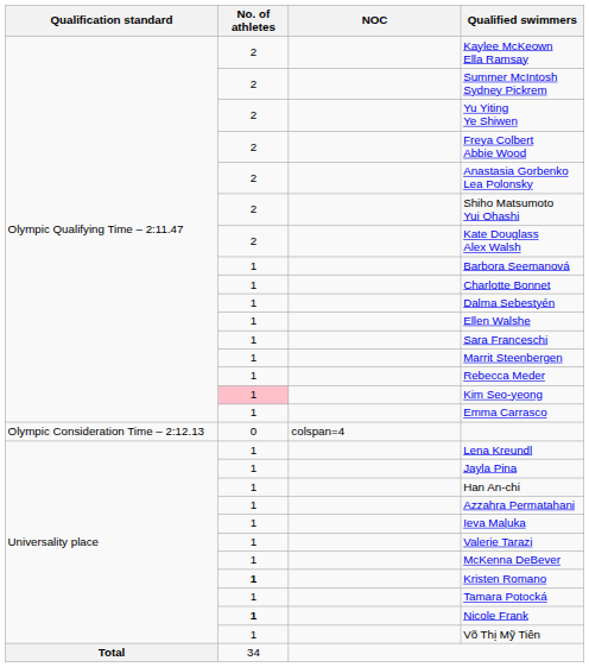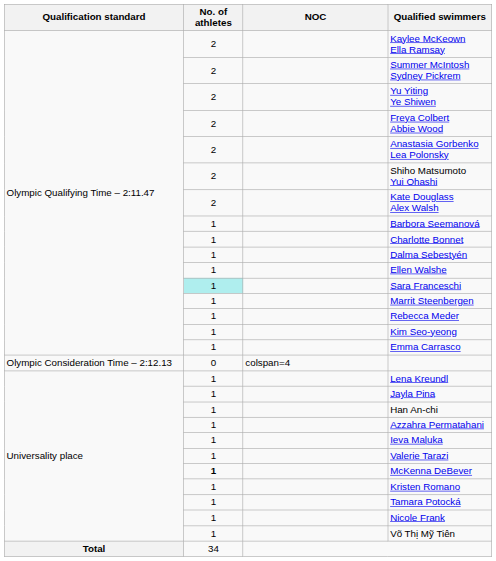Sara Franceschi | No. of athletes: no background -> paleturquoise background
Kim Seo-yeong | No. of athletes: pink background -> no background
McKenna DeBever | No. of athletes: normal -> bold
Kristen Romano | No. of athletes: bold -> normal
Nicole Frank | No. of athletes: bold -> normal
